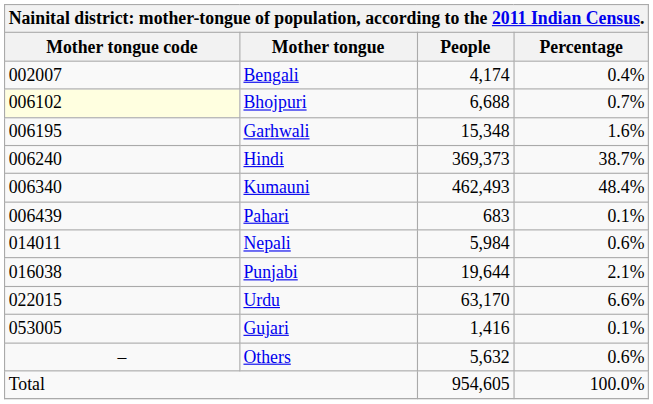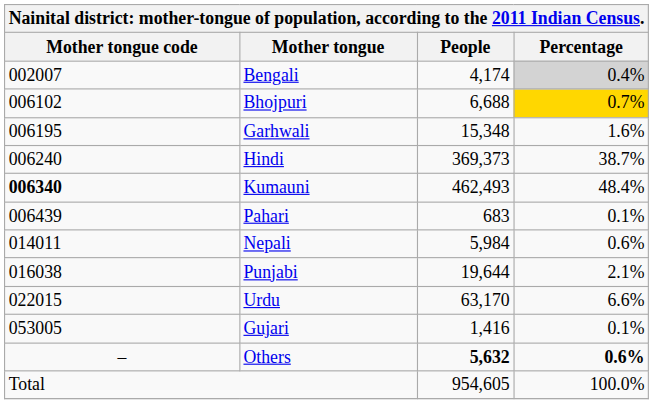Bengali | Percentage: no background -> lightgrey background
Bhojpuri | Mother tongue code: lightyellow background -> no background
Bhojpuri | Percentage: no background -> gold background
Kumauni | Mother tongue code: normal -> bold
Others | People: normal -> bold
Others | Percentage: normal -> bold
